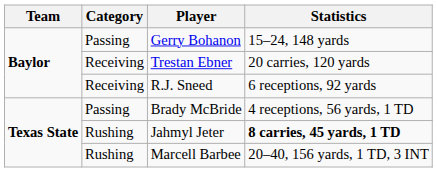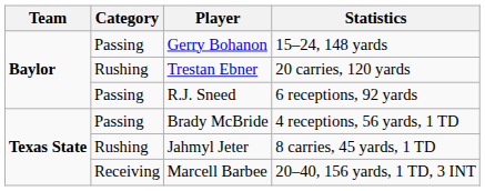Trestan Ebner | Category: Receiving -> Rushing
R.J. Sneed | Category: Receiving -> Passing
Jahmyl Jeter | Statistics: bold -> normal
Marcell Barbee | Category: Rushing -> Receiving
